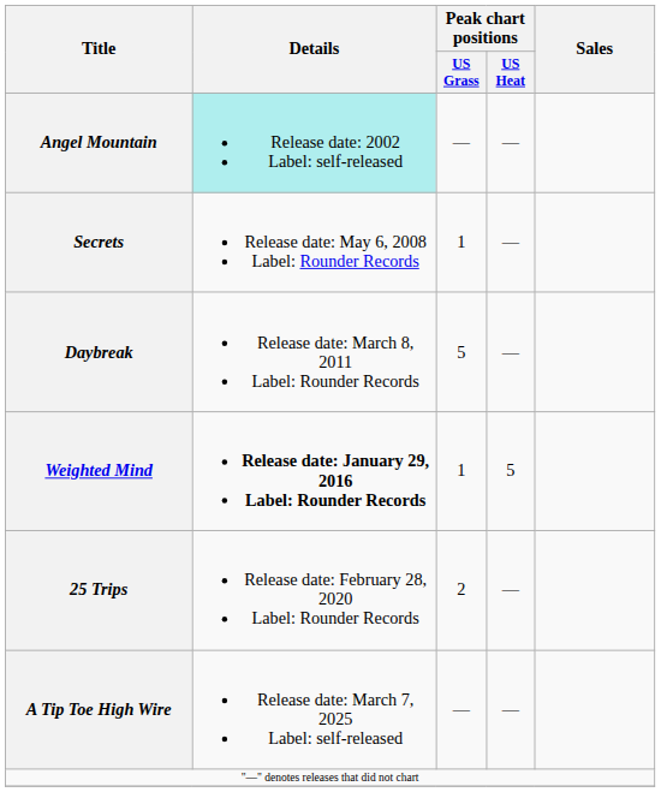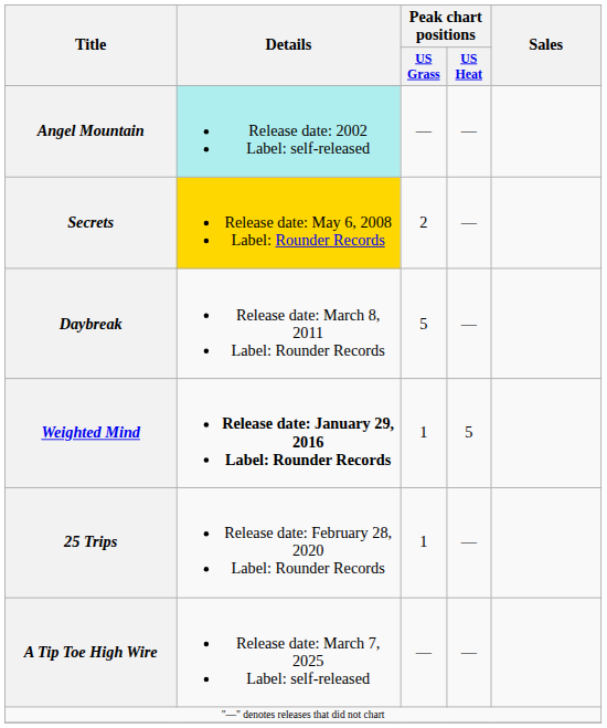Secrets | Details: no background -> gold background
Secrets | Peak chart positions / US Grass: 1 -> 2
25 Trips | Peak chart positions / US Grass: 2 -> 1
